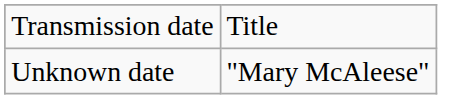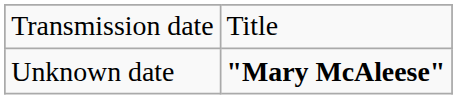Unknown date | column 2: normal -> bold
